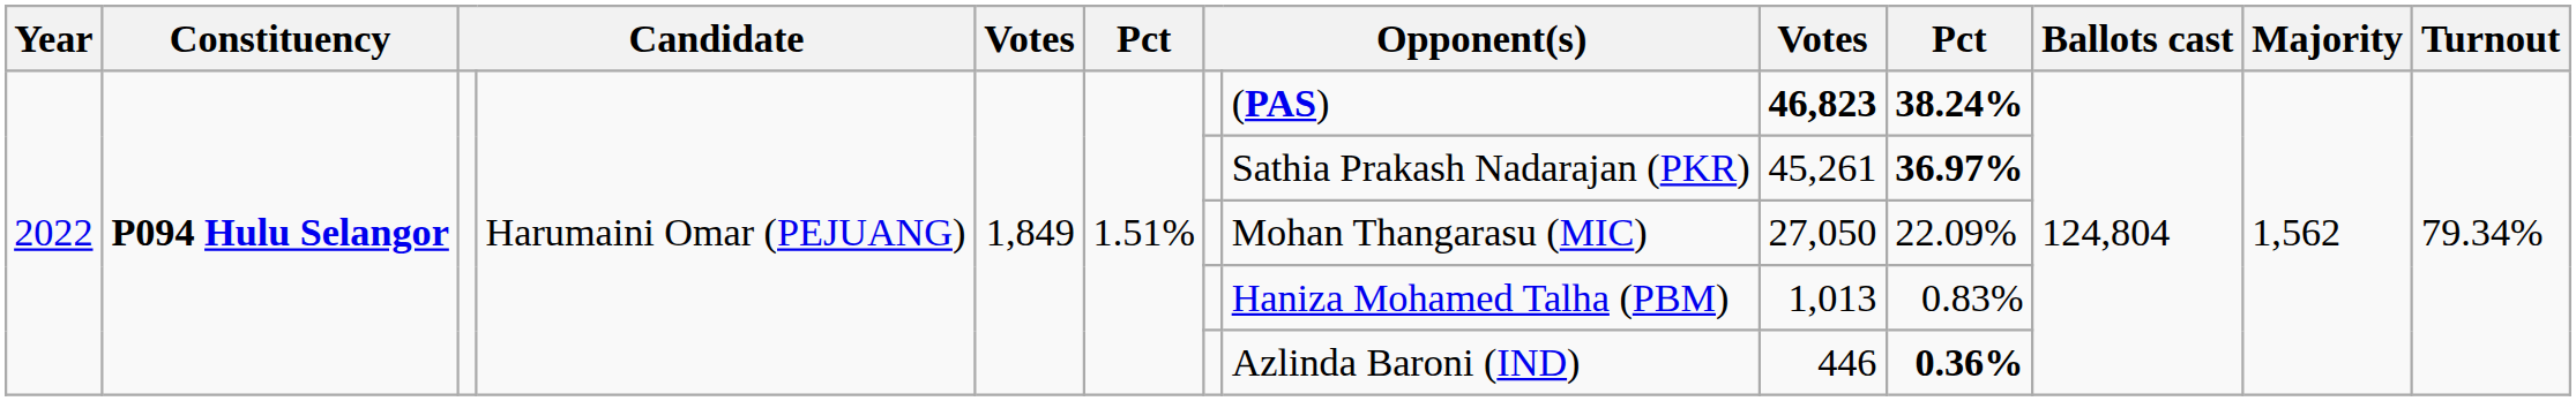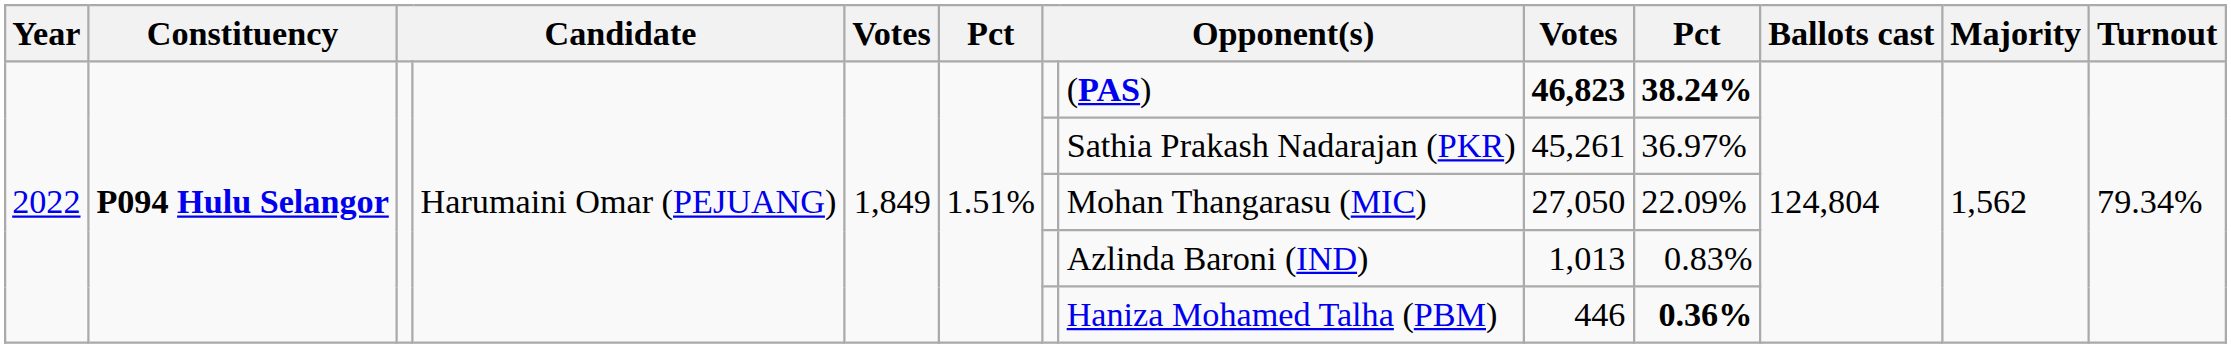row 3 | column 10: bold -> normal
row 5 | column 8: Haniza Mohamed Talha (PBM) -> Azlinda Baroni (IND)
row 6 | column 8: Azlinda Baroni (IND) -> Haniza Mohamed Talha (PBM)
